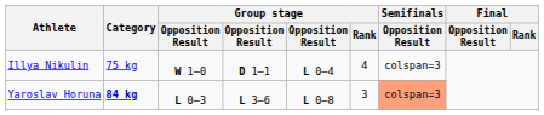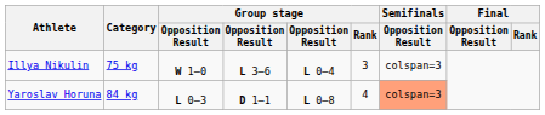Illya Nikulin | column 4: D 1–1 -> L 3–6
Illya Nikulin | Group stage / Rank: 4 -> 3
Yaroslav Horuna | Category: bold -> normal
Yaroslav Horuna | column 4: L 3–6 -> D 1–1
Yaroslav Horuna | Group stage / Rank: 3 -> 4
